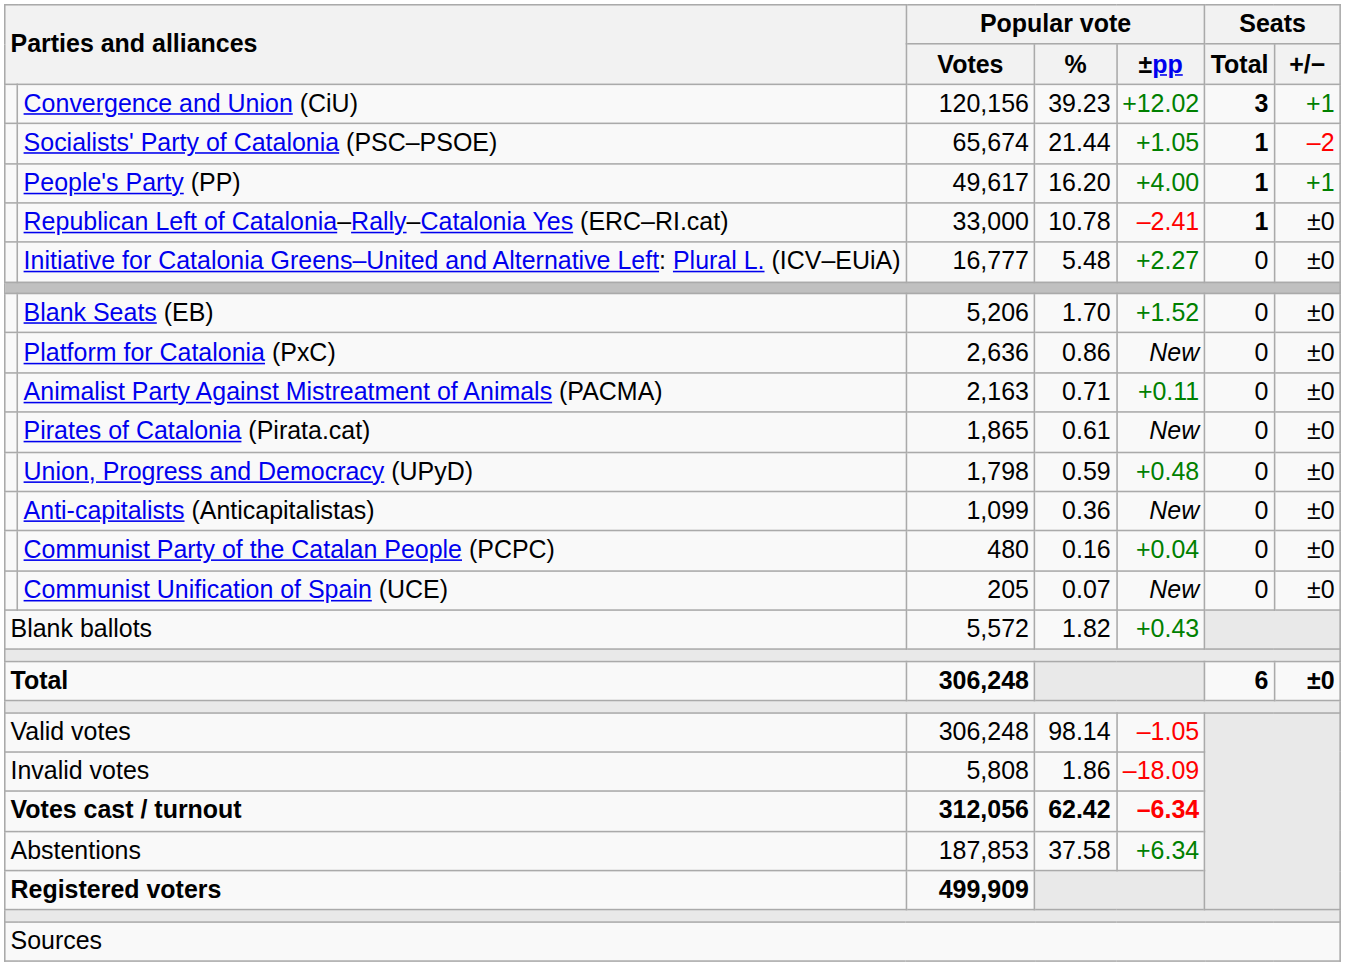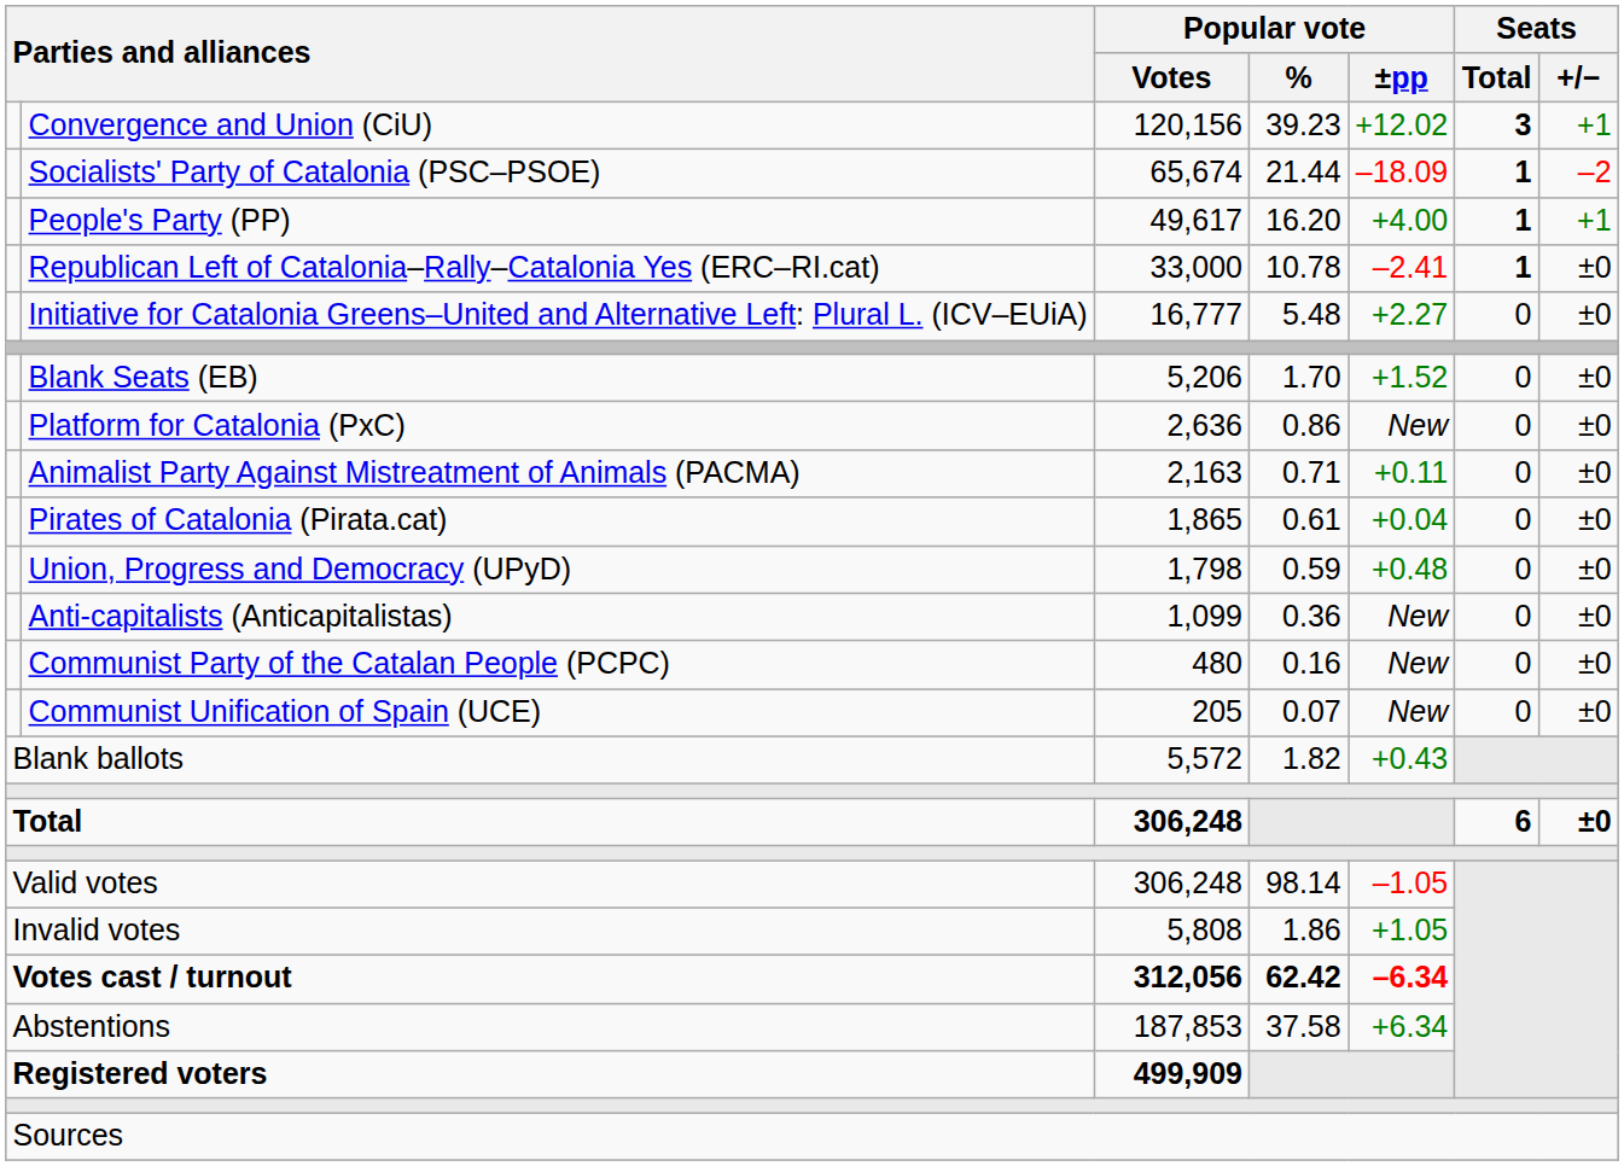Socialists' Party of Catalonia (PSC–PSOE) | Popular vote / ±pp: +1.05 -> –18.09
Pirates of Catalonia (Pirata.cat) | Popular vote / ±pp: New -> +0.04
Communist Party of the Catalan People (PCPC) | Popular vote / ±pp: +0.04 -> New
Invalid votes | Popular vote / ±pp: –18.09 -> +1.05
